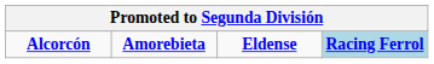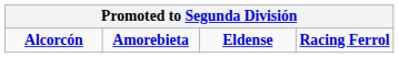Alcorcón | column 4: lightblue background -> no background
